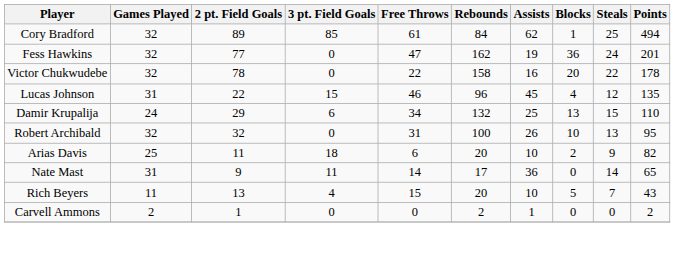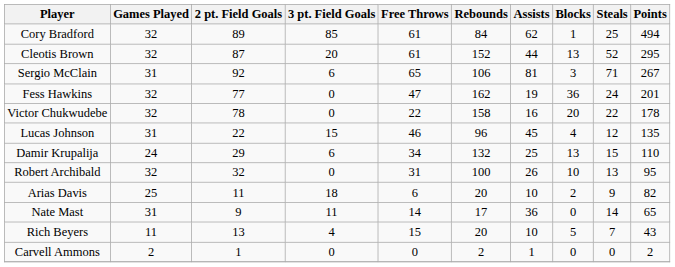+ row: Cleotis Brown | 32 | 87 | 20 | 61 | 152 | 44 | 13 | 52 | 295
+ row: Sergio McClain | 31 | 92 | 6 | 65 | 106 | 81 | 3 | 71 | 267
